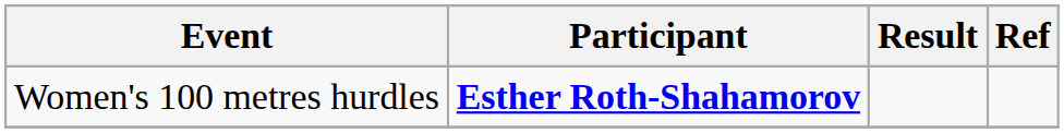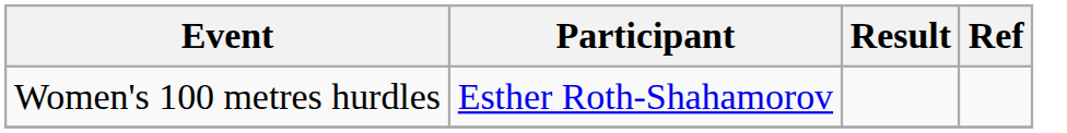Women's 100 metres hurdles | Participant: bold -> normal
